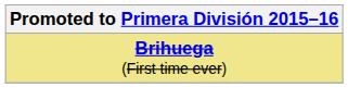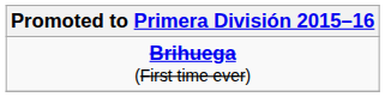Brihuega (First time ever) | column 1: khaki background -> no background
